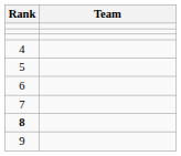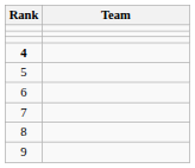row 5 | Rank: normal -> bold
row 9 | Rank: bold -> normal
